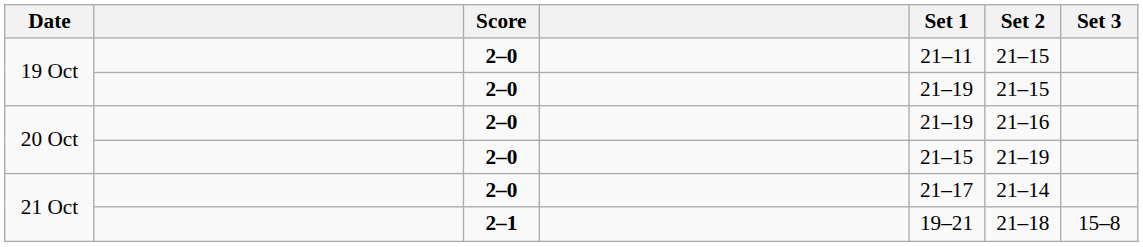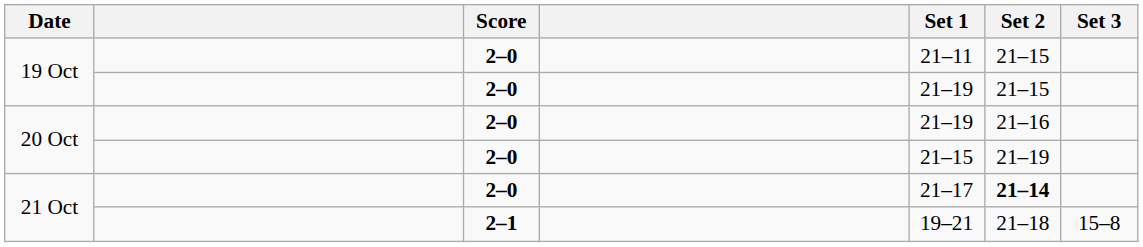21 Oct / 2–0 | Set 2: normal -> bold
